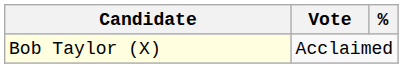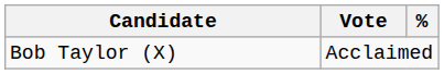Bob Taylor (X) | Candidate: lightyellow background -> no background
